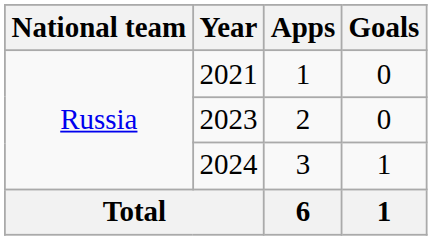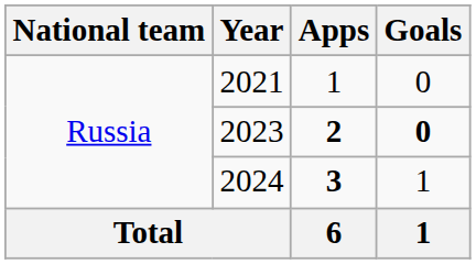2023 | Apps: normal -> bold
2023 | Goals: normal -> bold
2024 | Apps: normal -> bold
